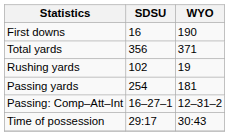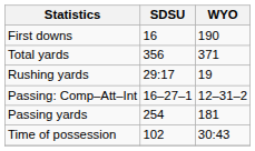Rushing yards | SDSU: 102 -> 29:17
rows swapped: Passing yards <-> Passing: Comp–Att–Int
Time of possession | SDSU: 29:17 -> 102
